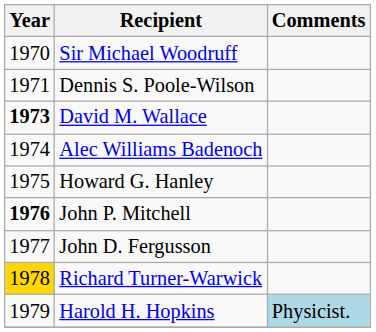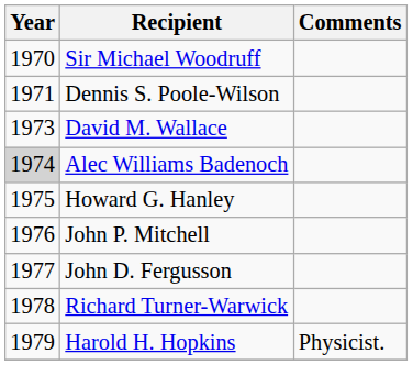David M. Wallace | Year: bold -> normal
Alec Williams Badenoch | Year: no background -> lightgrey background
John P. Mitchell | Year: bold -> normal
Richard Turner-Warwick | Year: gold background -> no background
Harold H. Hopkins | Comments: lightblue background -> no background
